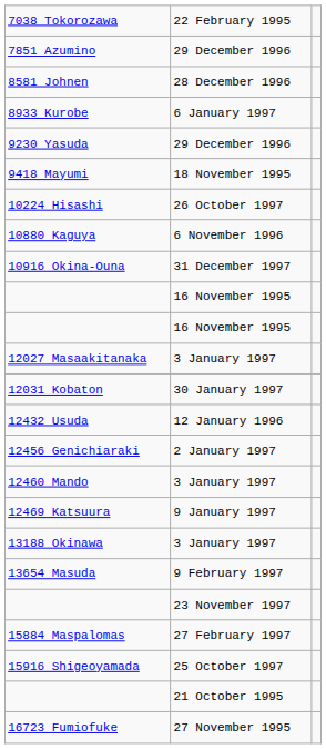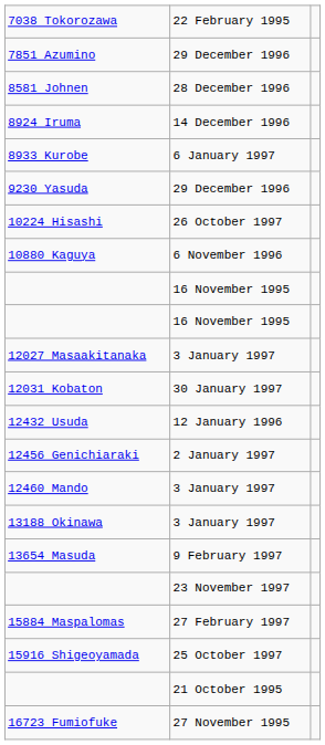+ row: 8924 Iruma | 14 December 1996
- row: 9418 Mayumi | 18 November 1995
- row: 10916 Okina-Ouna | 31 December 1997
- row: 12469 Katsuura | 9 January 1997
